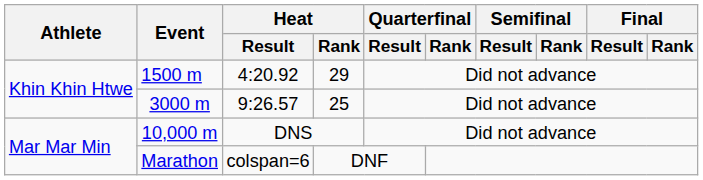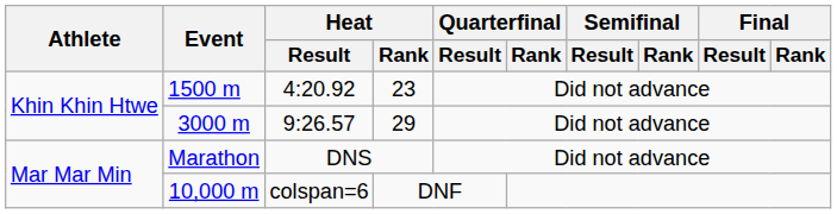4:20.92 | Heat / Rank: 29 -> 23
9:26.57 | Heat / Rank: 25 -> 29
DNS | Event: 10,000 m -> Marathon
colspan=6 | Event: Marathon -> 10,000 m
